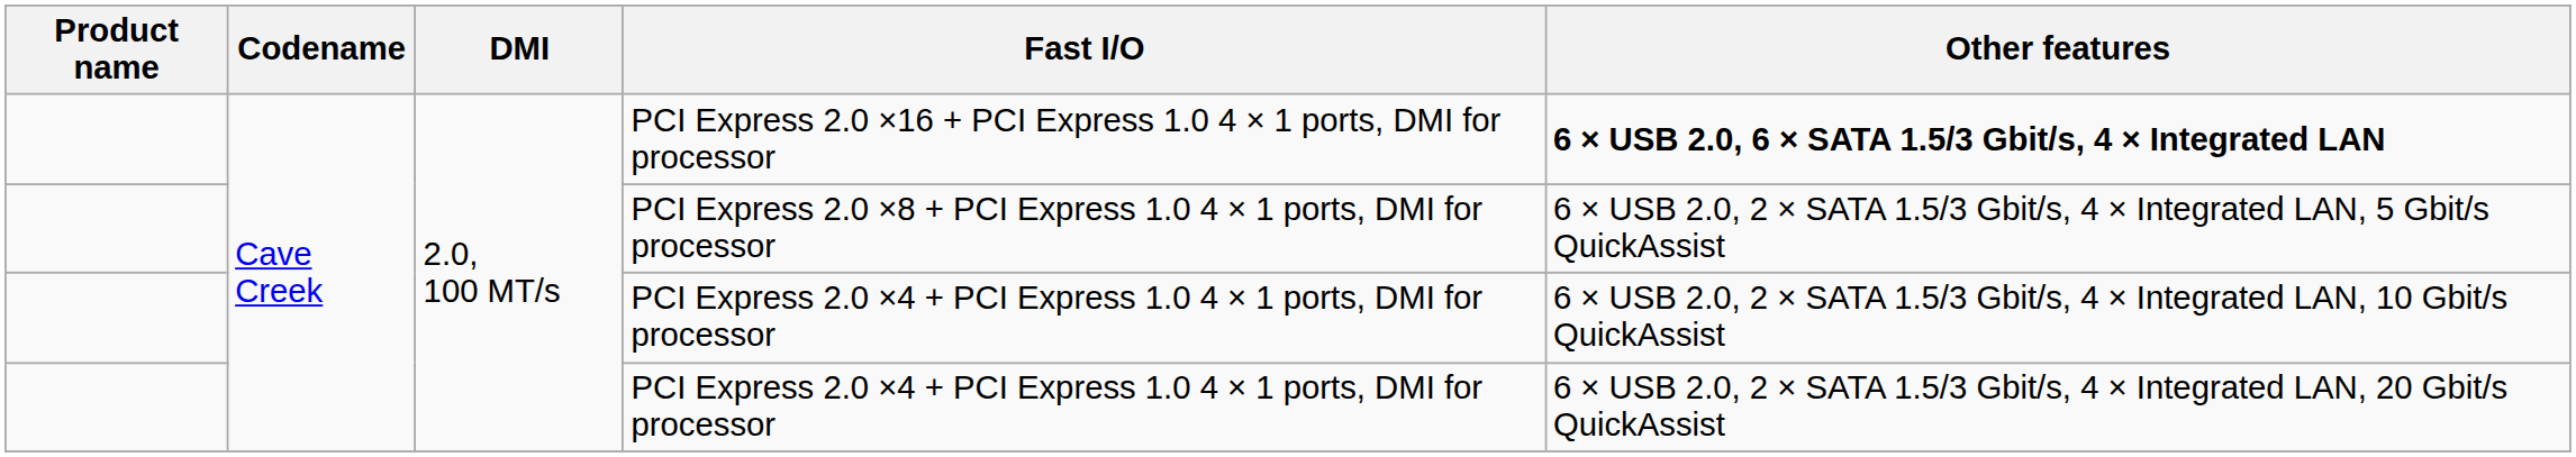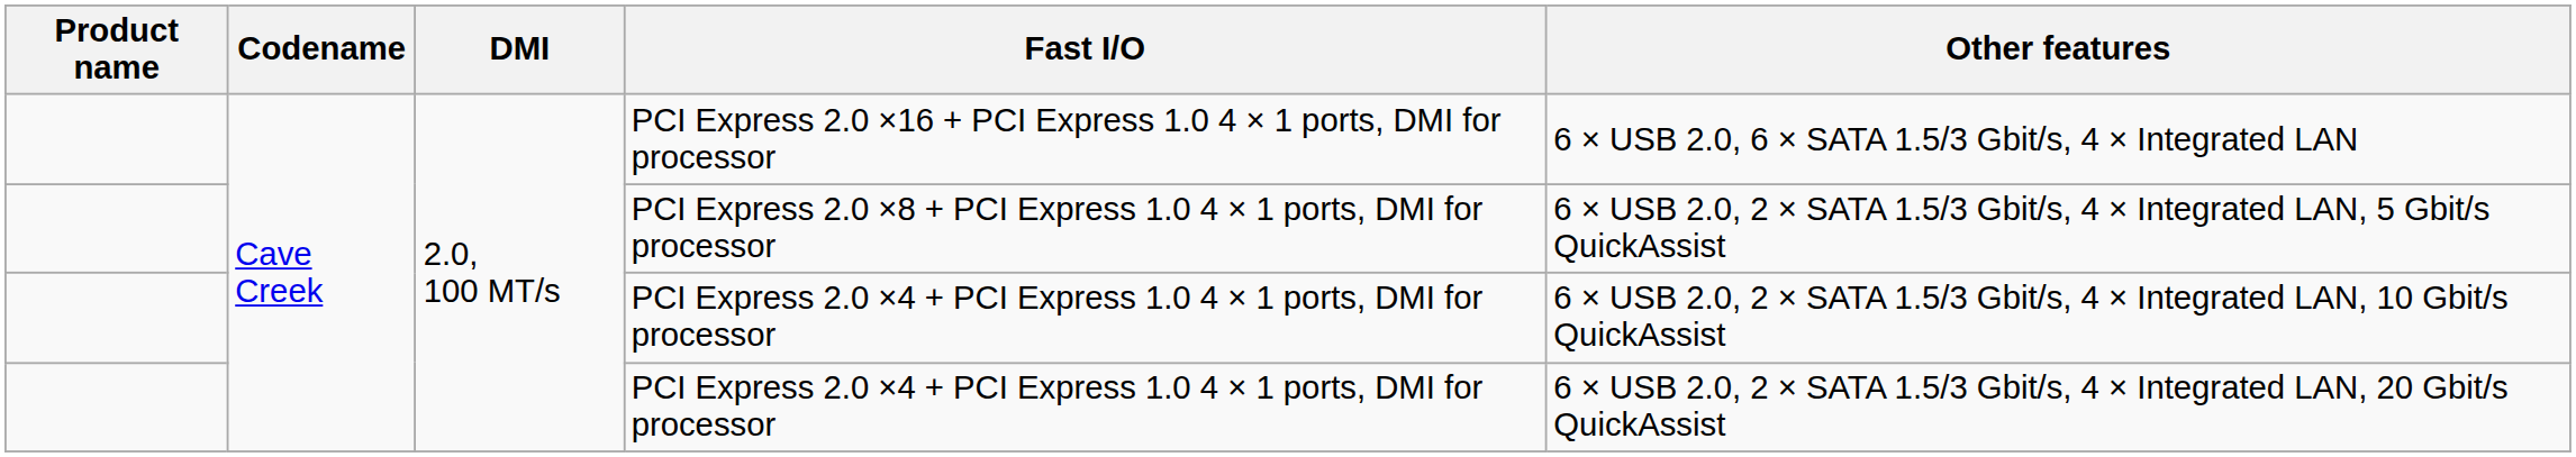row 2 | Other features: bold -> normal
